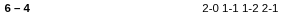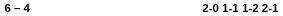row 1 | column 2: normal -> bold
